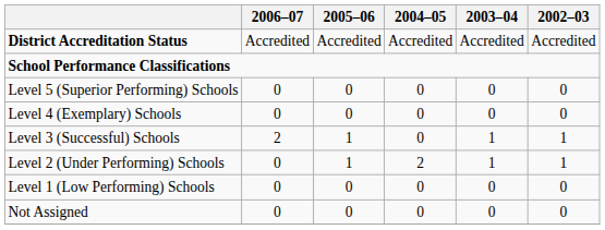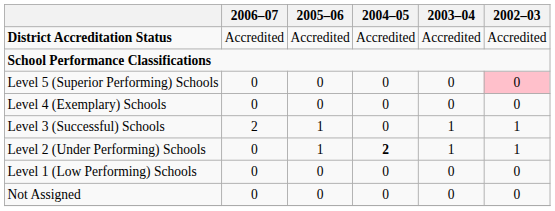Level 5 (Superior Performing) Schools | 2002–03: no background -> pink background
Level 2 (Under Performing) Schools | 2004–05: normal -> bold
